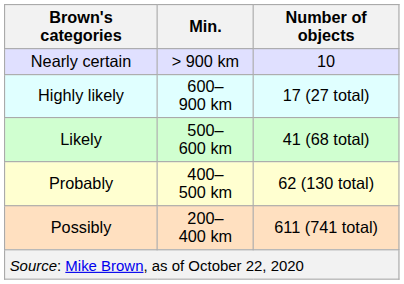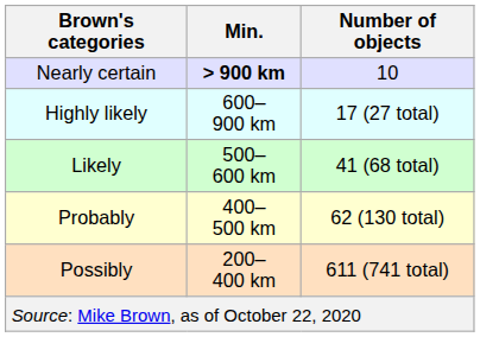Nearly certain | Min.: normal -> bold
